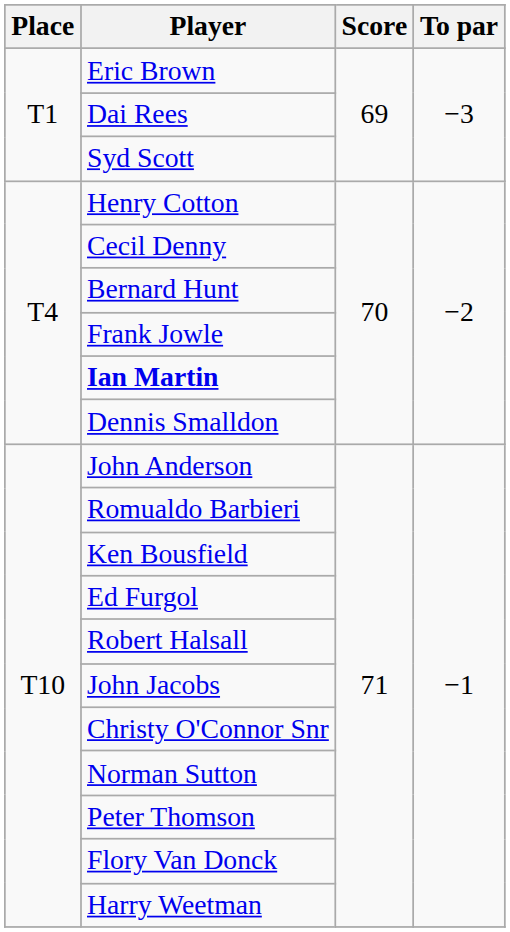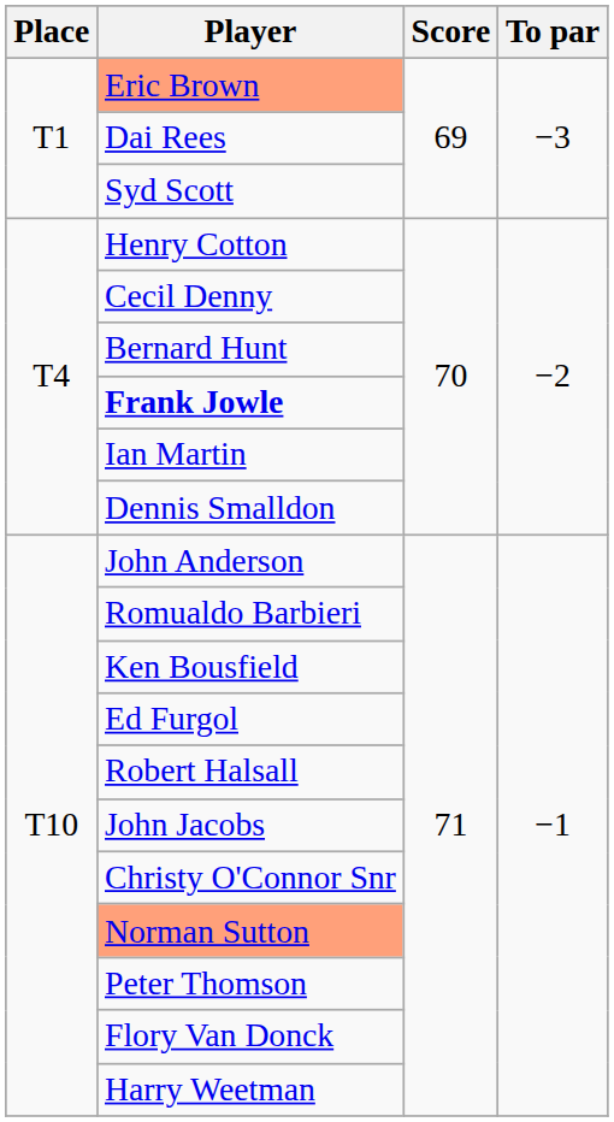Eric Brown | Player: no background -> lightsalmon background
Frank Jowle | Player: normal -> bold
Ian Martin | Player: bold -> normal
Norman Sutton | Player: no background -> lightsalmon background
